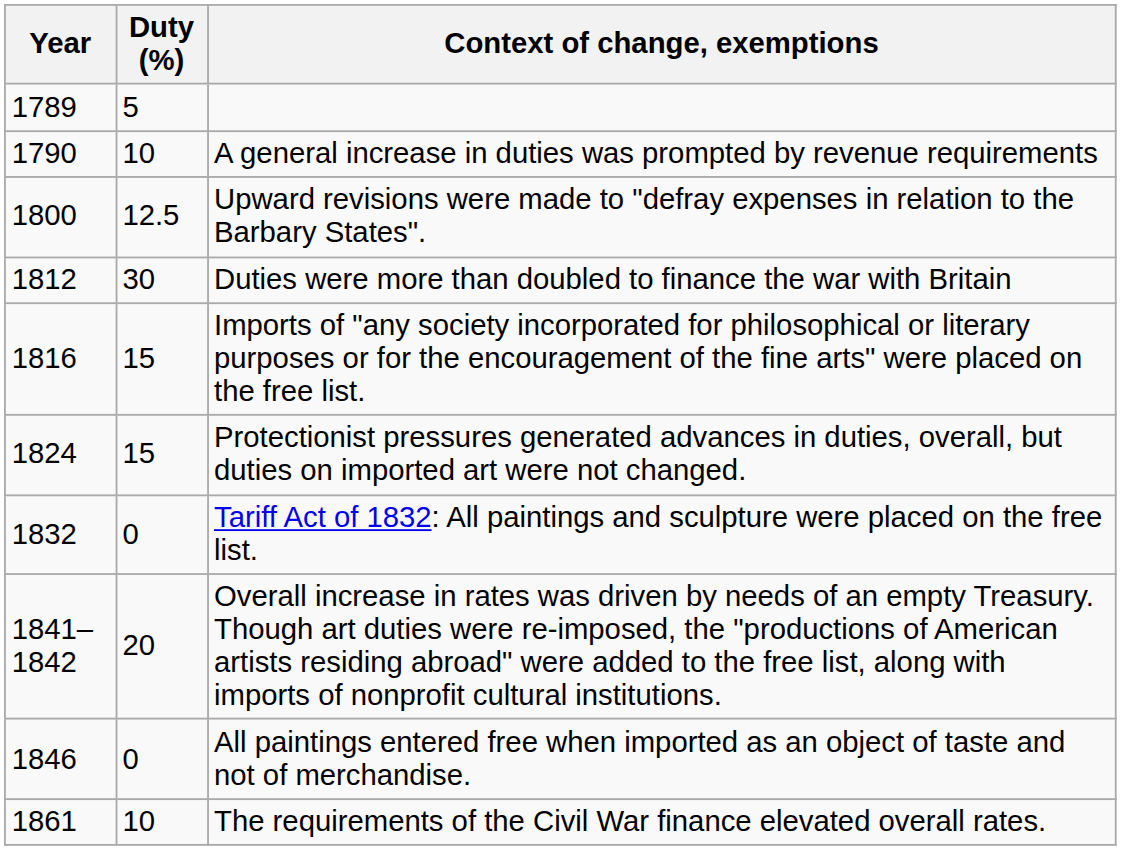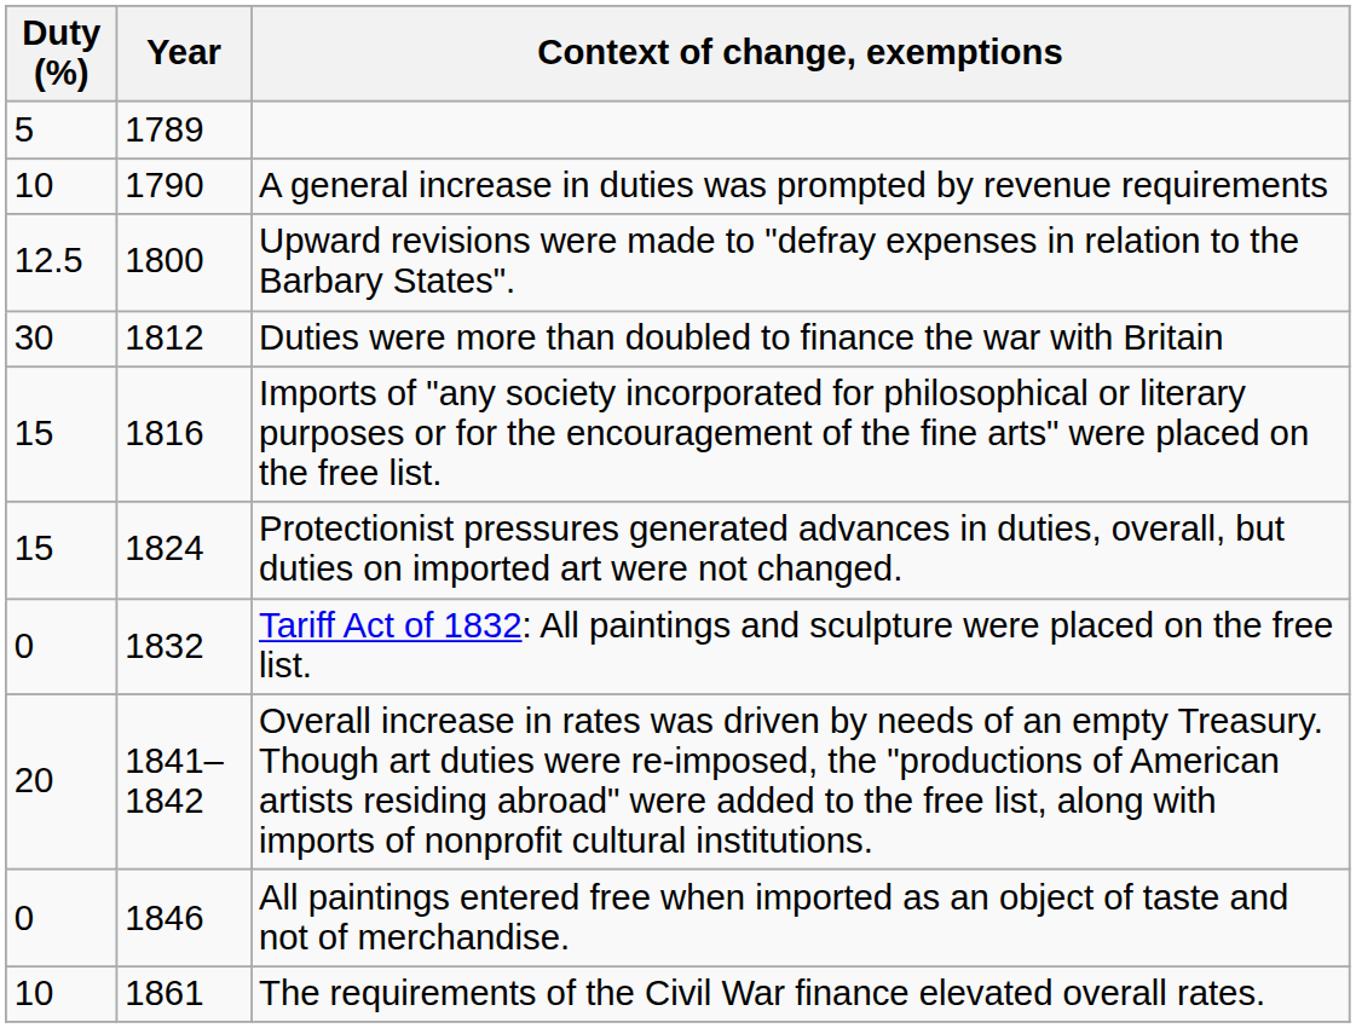columns swapped: Year <-> Duty (%)
